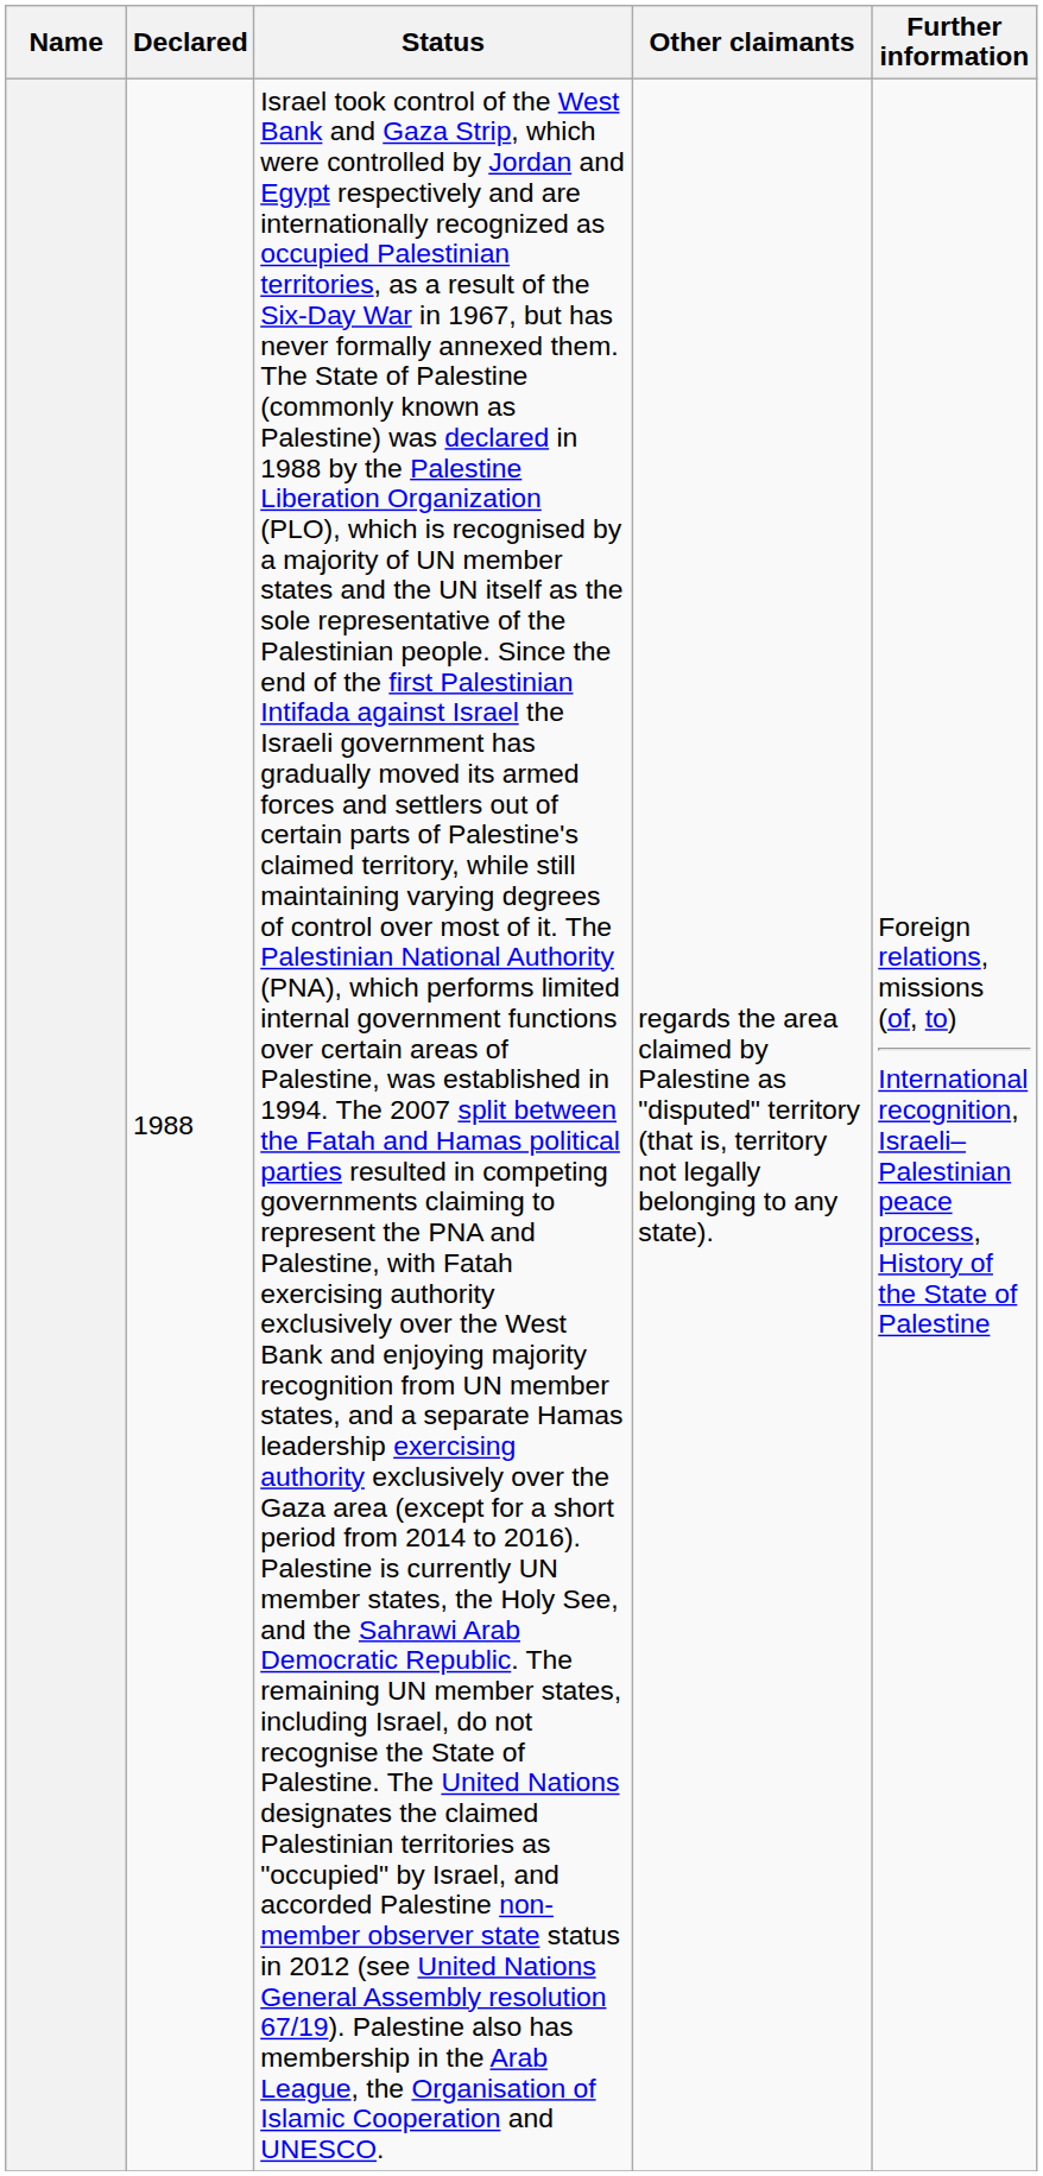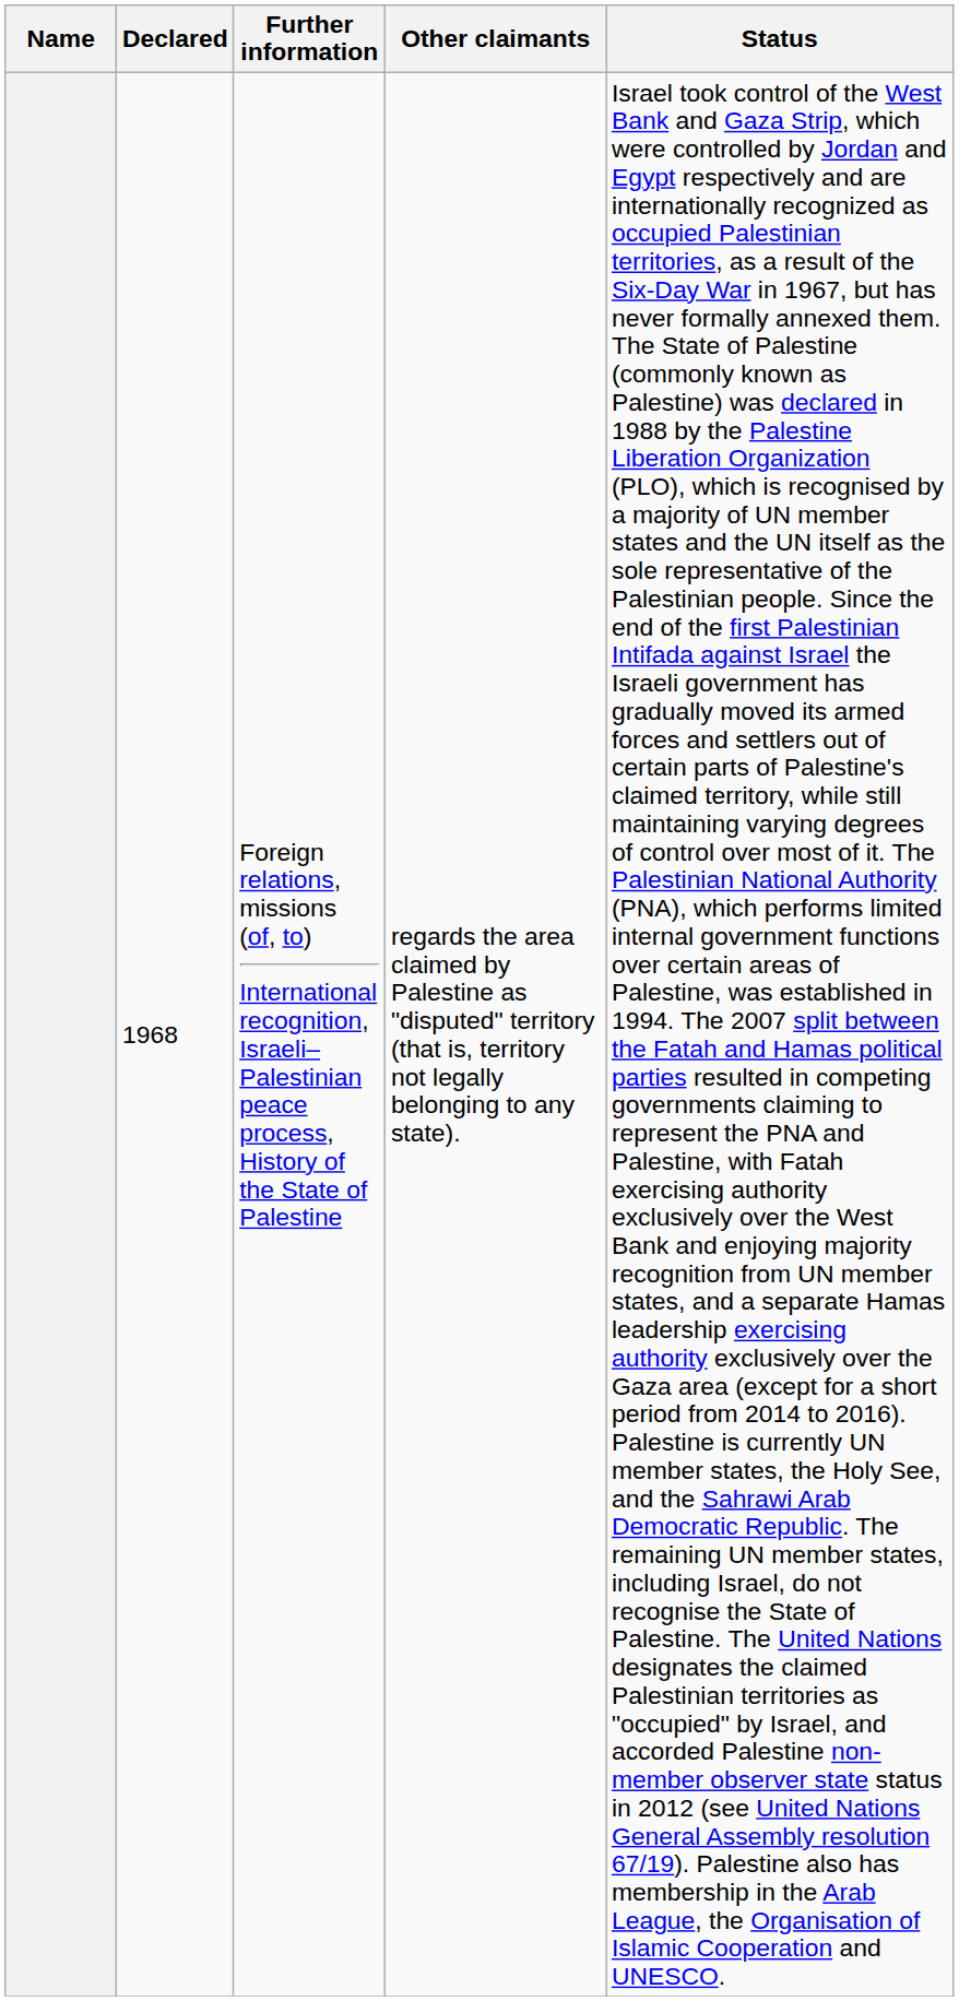columns swapped: Status <-> Further information
row 2 | Declared: 1988 -> 1968
